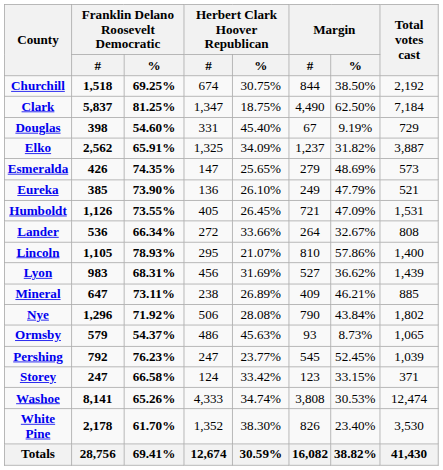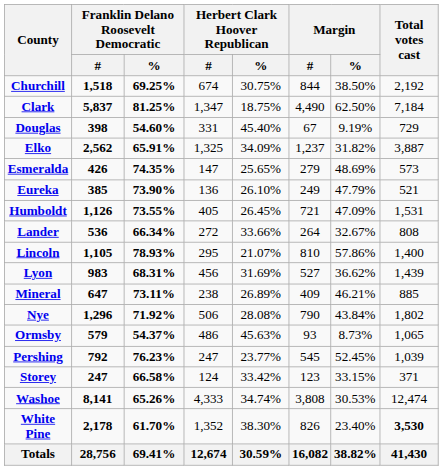White Pine | Total votes cast: normal -> bold
